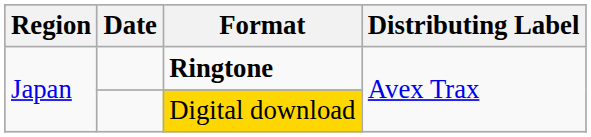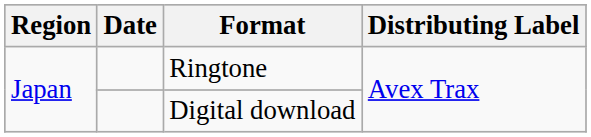Ringtone | Format: bold -> normal
Digital download | Format: gold background -> no background
